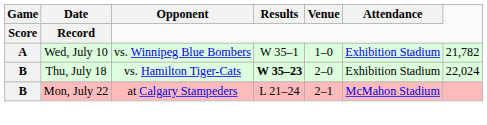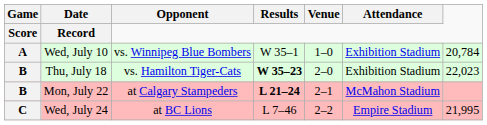Wed, July 10 | column 7: 21,782 -> 20,784
Thu, July 18 | column 7: 22,024 -> 22,023
Mon, July 22 | Results: normal -> bold
+ row: C | Wed, July 24 | at BC Lions | L 7–46 | 2–2 | Empire Stadium | 21,995
